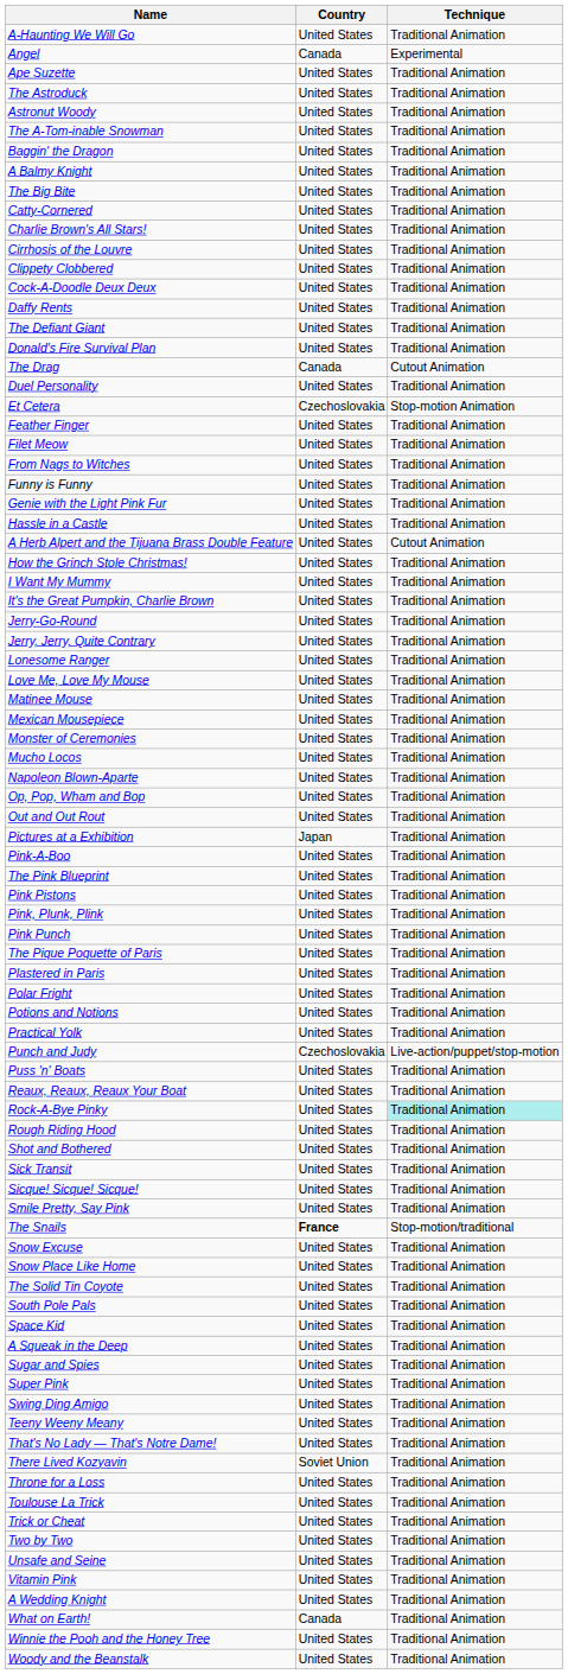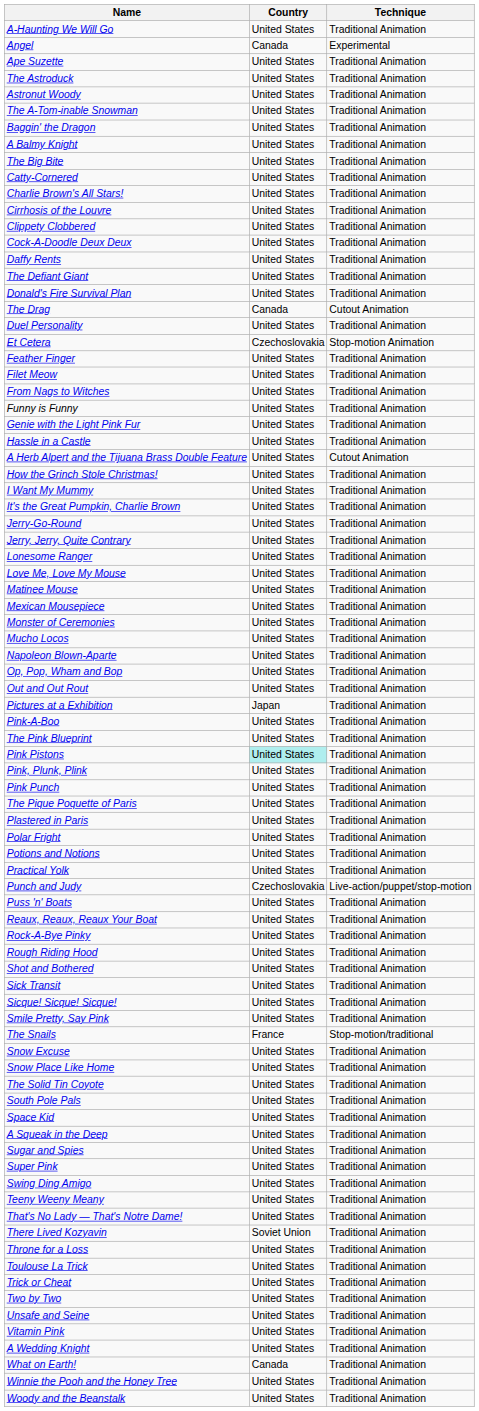Pink Pistons | Country: no background -> paleturquoise background
Rock-A-Bye Pinky | Technique: paleturquoise background -> no background
The Snails | Country: bold -> normal
